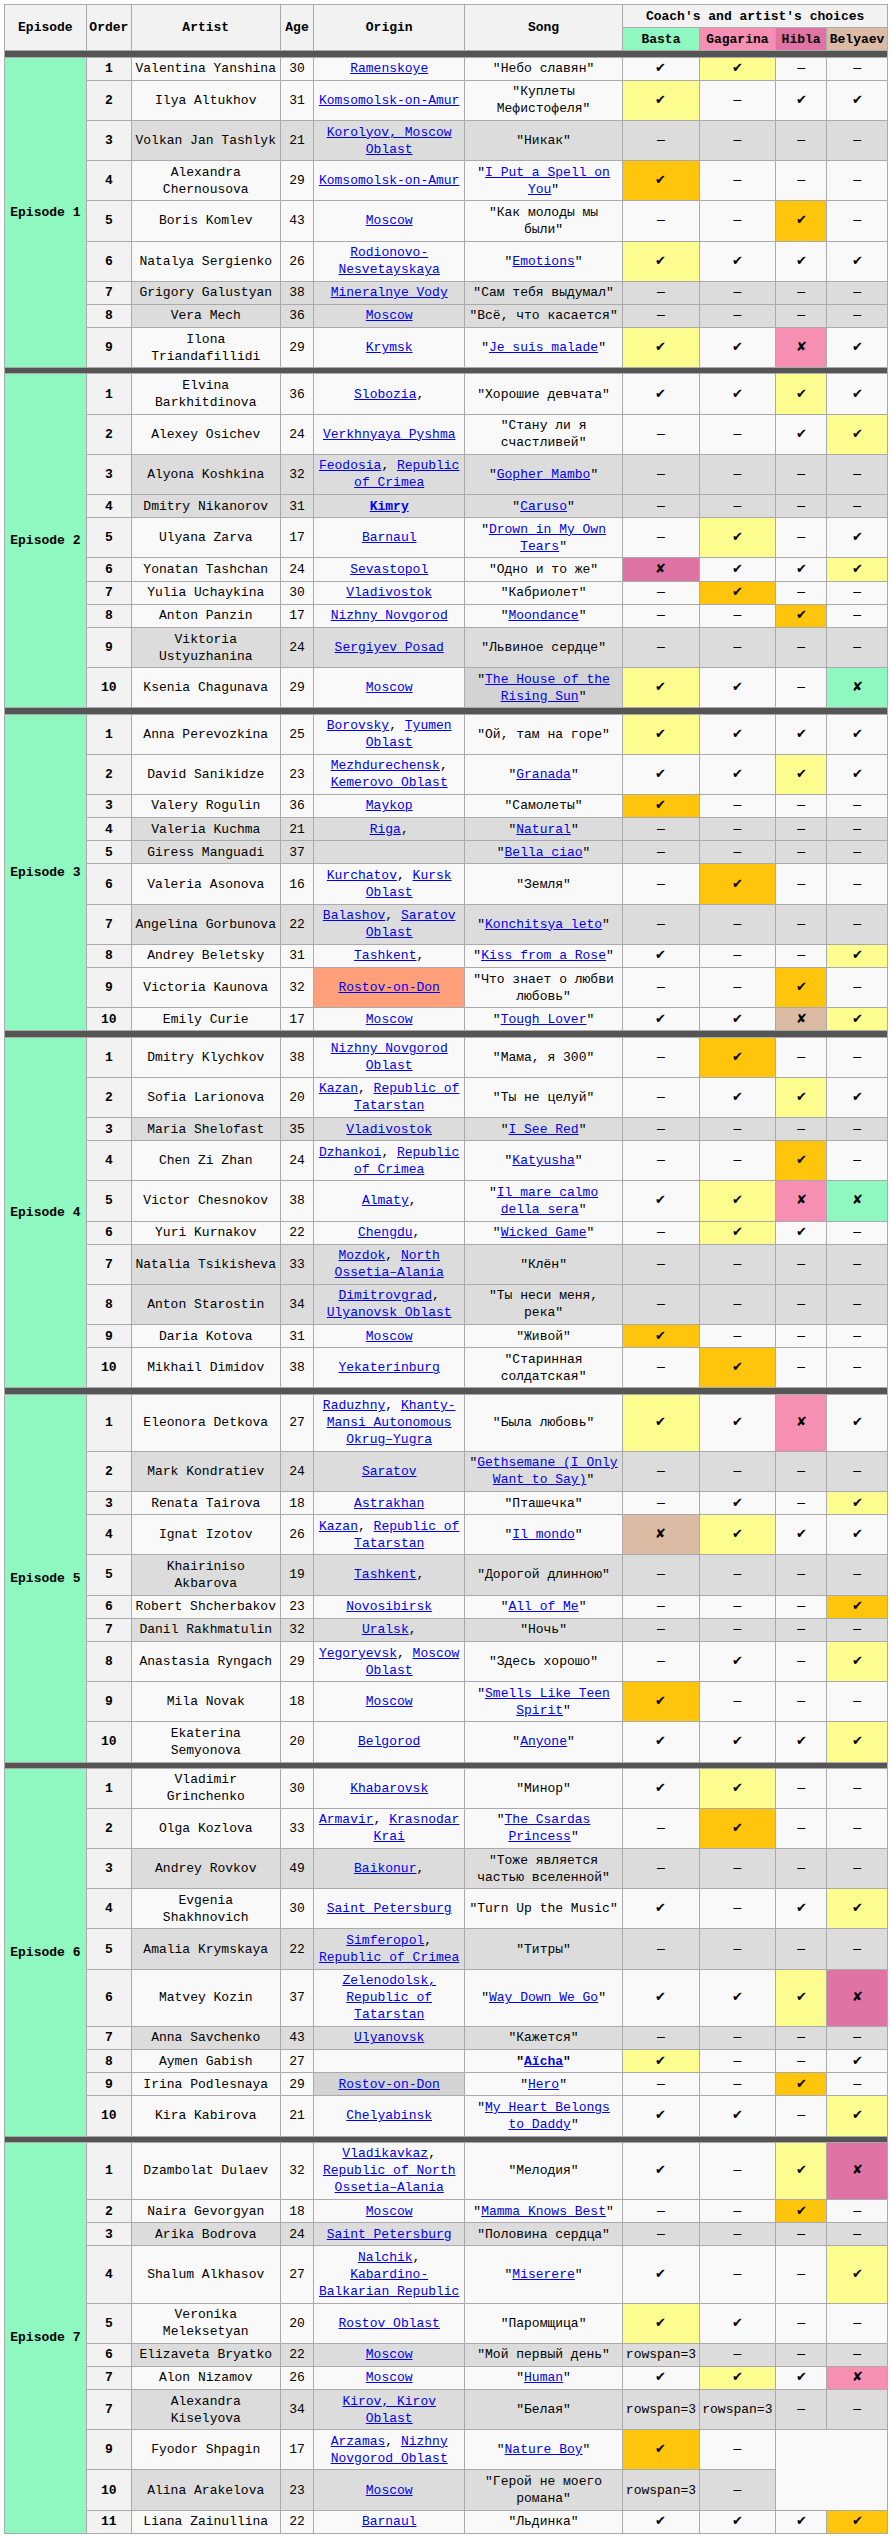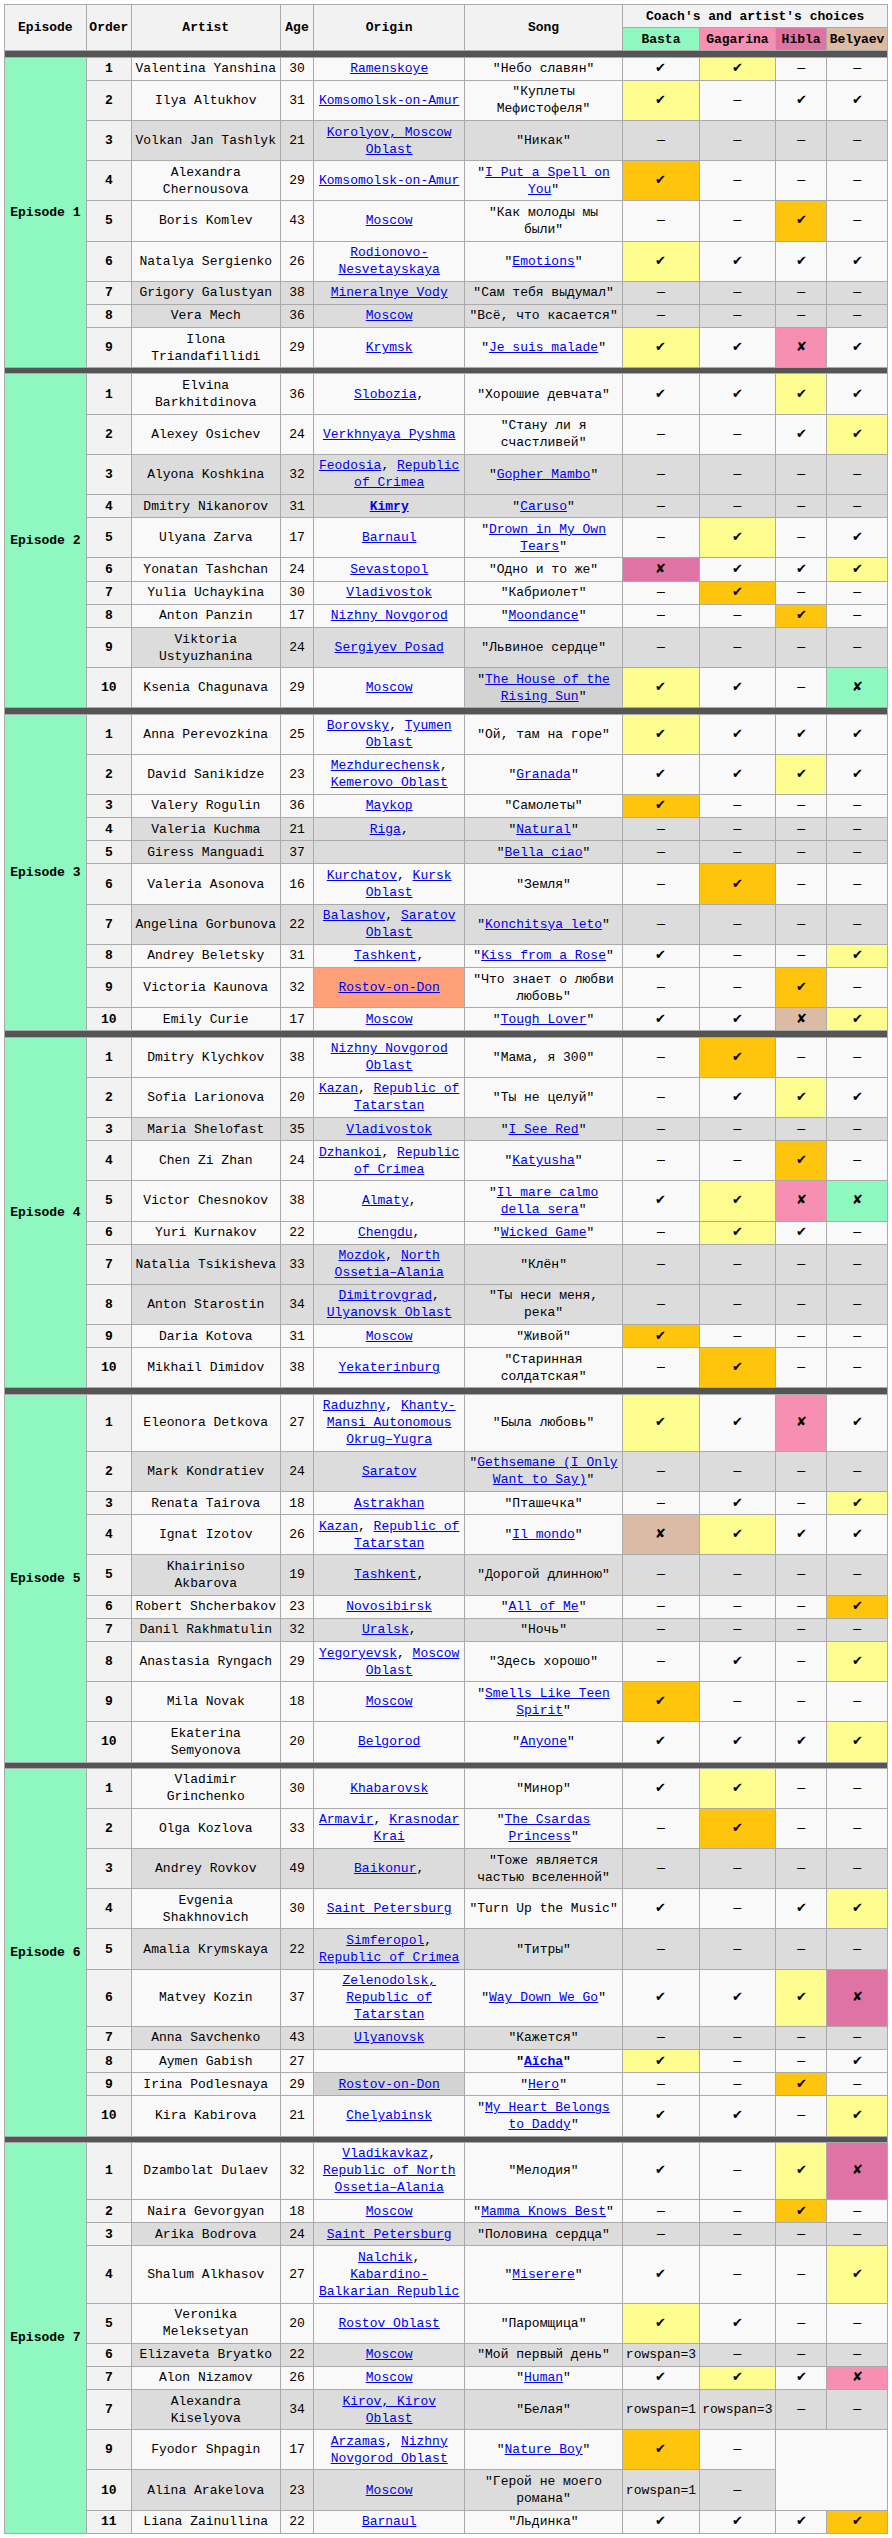Alexandra Kiselyova | Coach's and artist's choices / Basta: rowspan=3 -> rowspan=1
Alina Arakelova | Coach's and artist's choices / Basta: rowspan=3 -> rowspan=1
